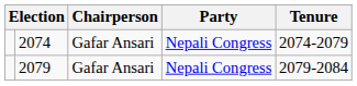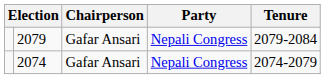rows swapped: 2074 <-> 2079
